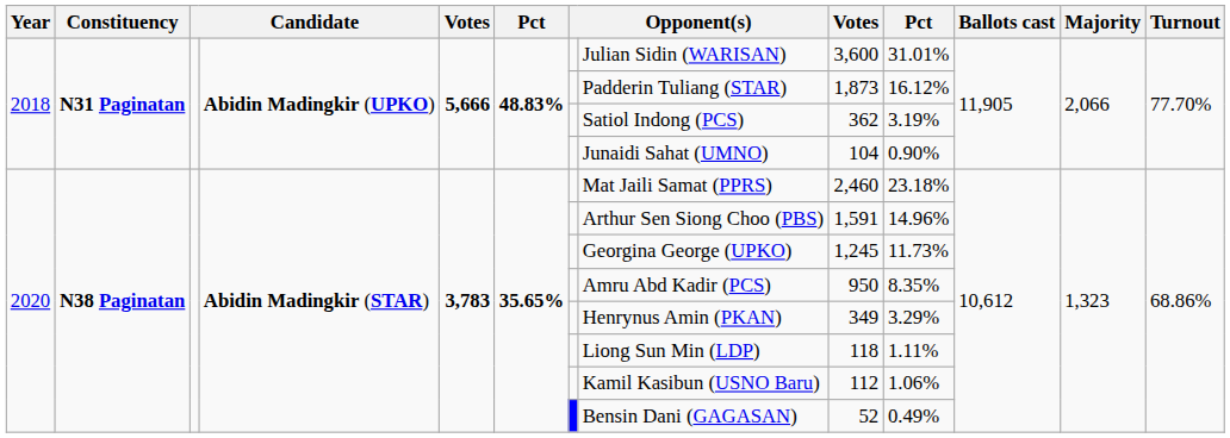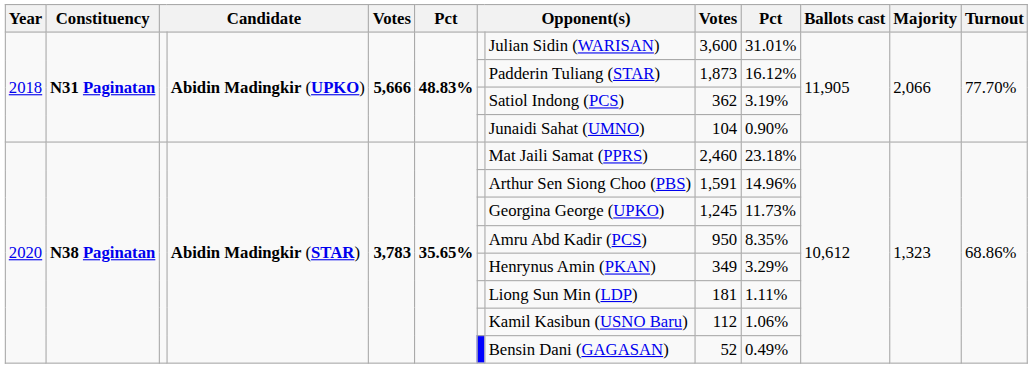row 11 | column 9: 118 -> 181
